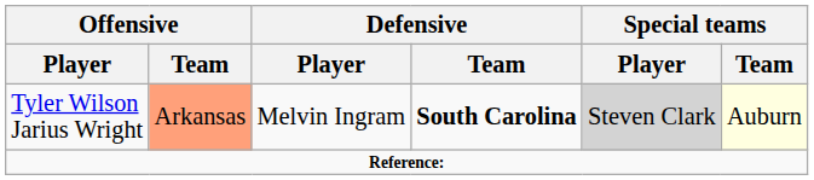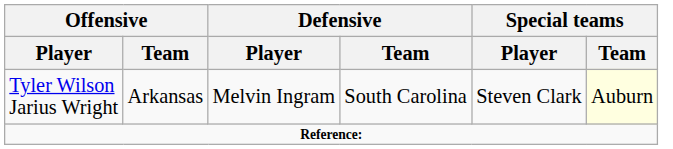Tyler Wilson Jarius Wright | Offensive / Team: lightsalmon background -> no background
Tyler Wilson Jarius Wright | Defensive / Team: bold -> normal
Tyler Wilson Jarius Wright | Special teams / Player: lightgrey background -> no background
